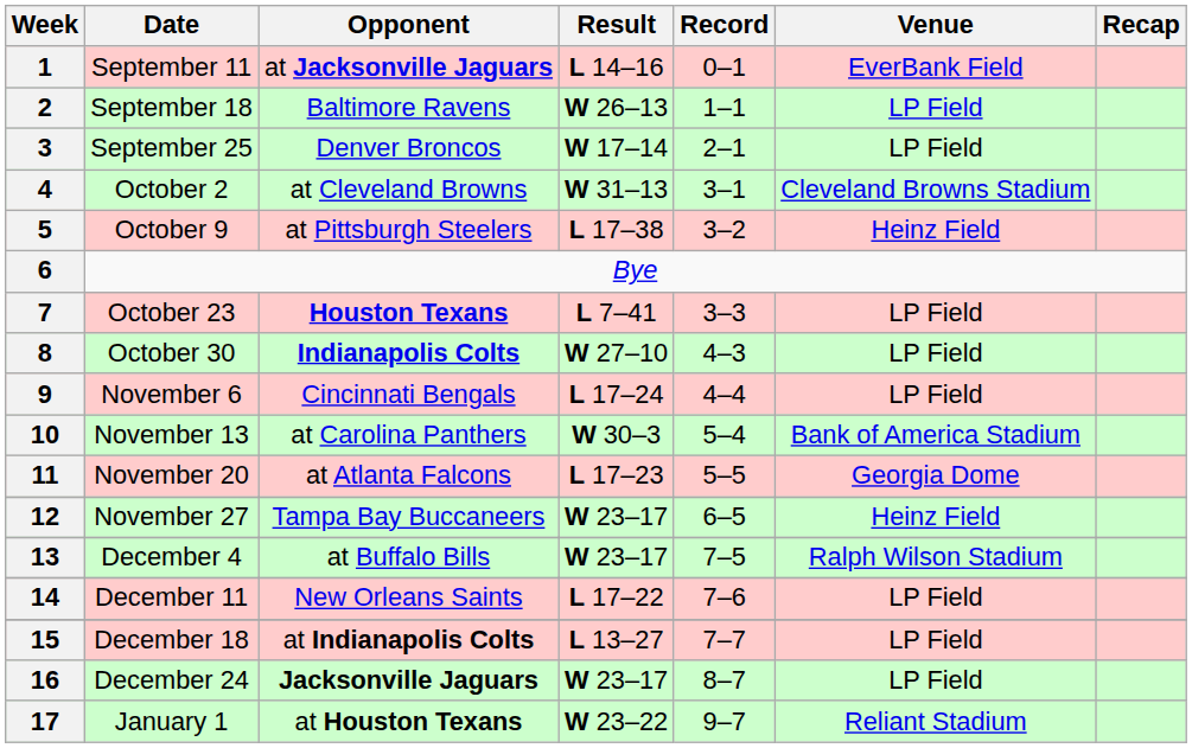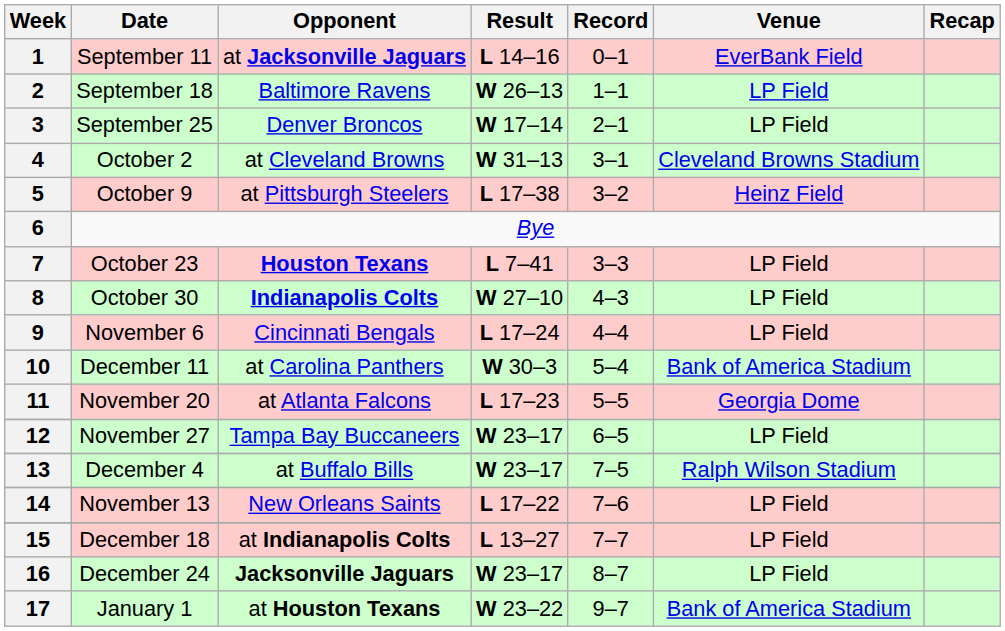10 | Date: November 13 -> December 11
12 | Venue: Heinz Field -> LP Field
14 | Date: December 11 -> November 13
17 | Venue: Reliant Stadium -> Bank of America Stadium
